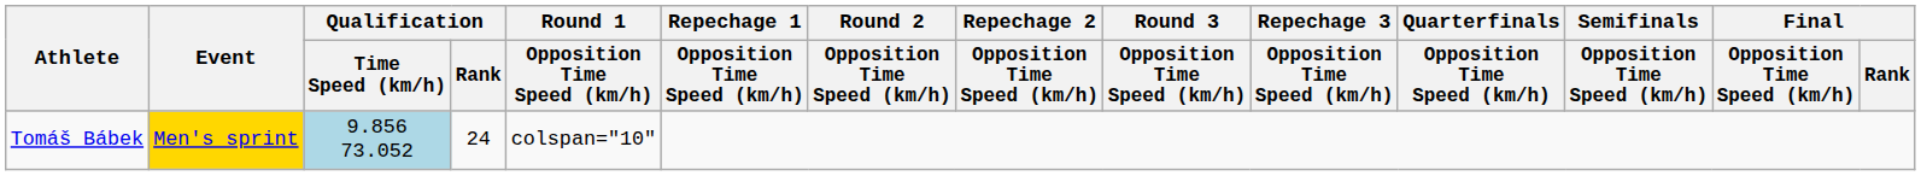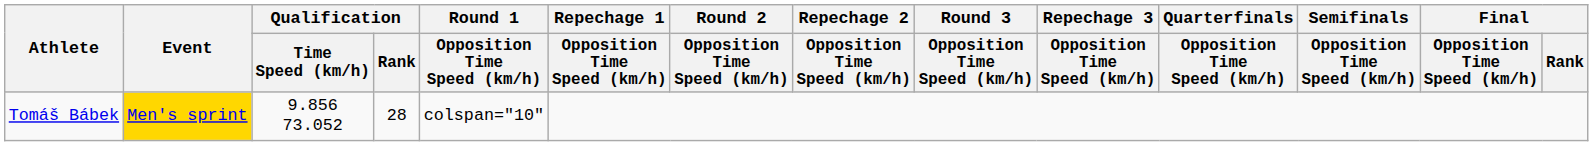Tomáš Bábek | Qualification / Time Speed (km/h): lightblue background -> no background
Tomáš Bábek | Qualification / Rank: 24 -> 28
